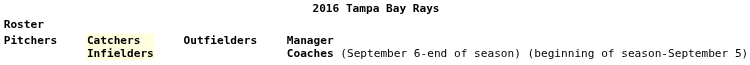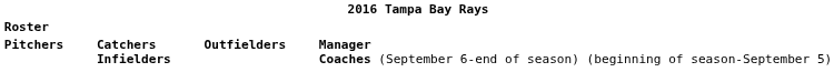Pitchers | column 2: lightyellow background -> no background
